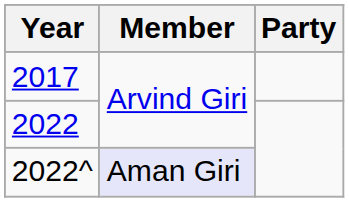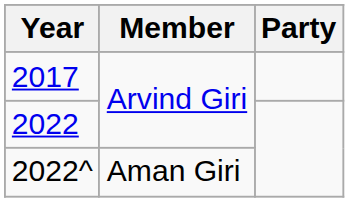2022^ | Member: lavender background -> no background
